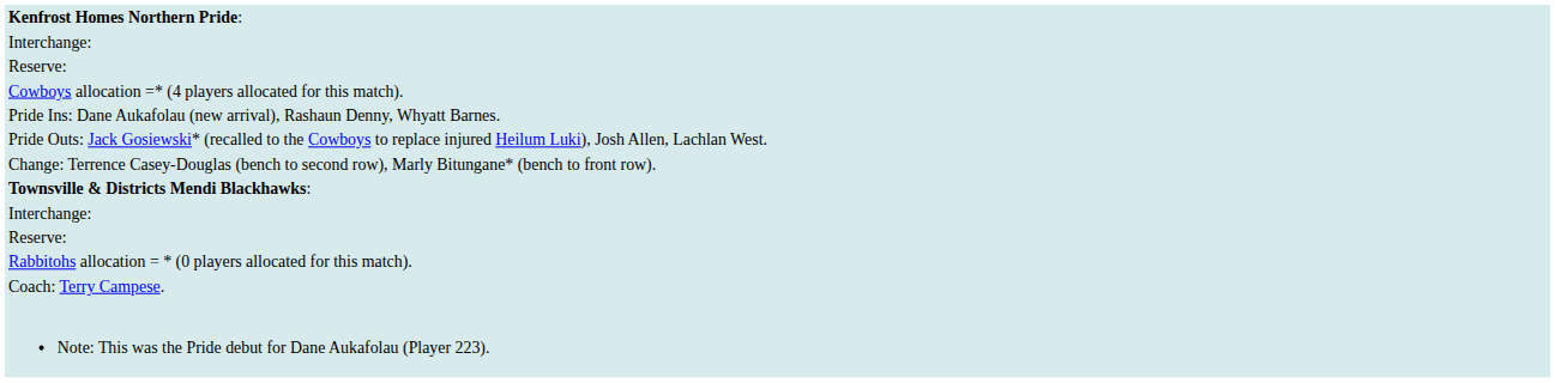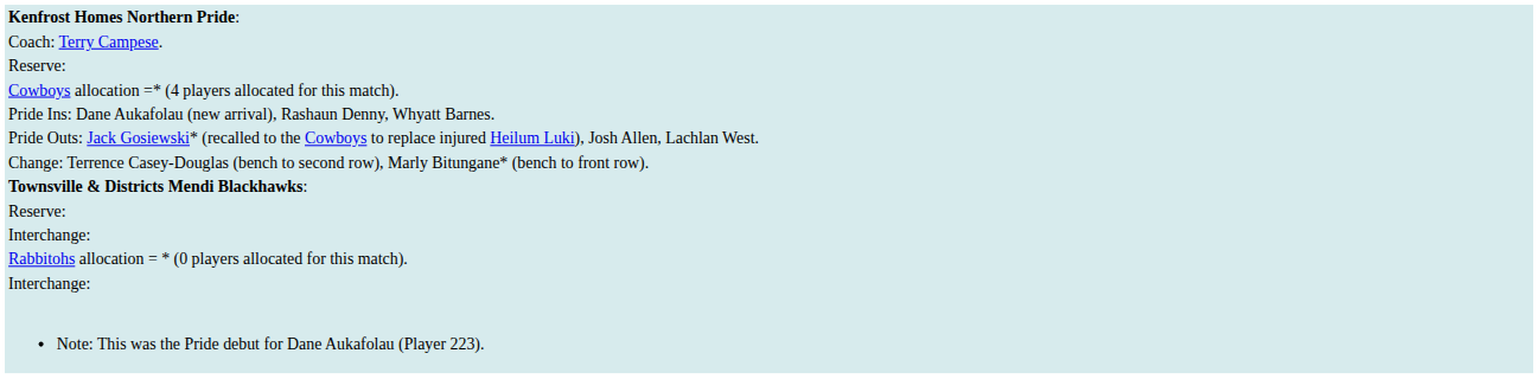row 2 | column 1: Interchange: -> Coach: Terry Campese.
row 9 | column 1: Interchange: -> Reserve:
row 10 | column 1: Reserve: -> Interchange:
row 12 | column 1: Coach: Terry Campese. -> Interchange:
